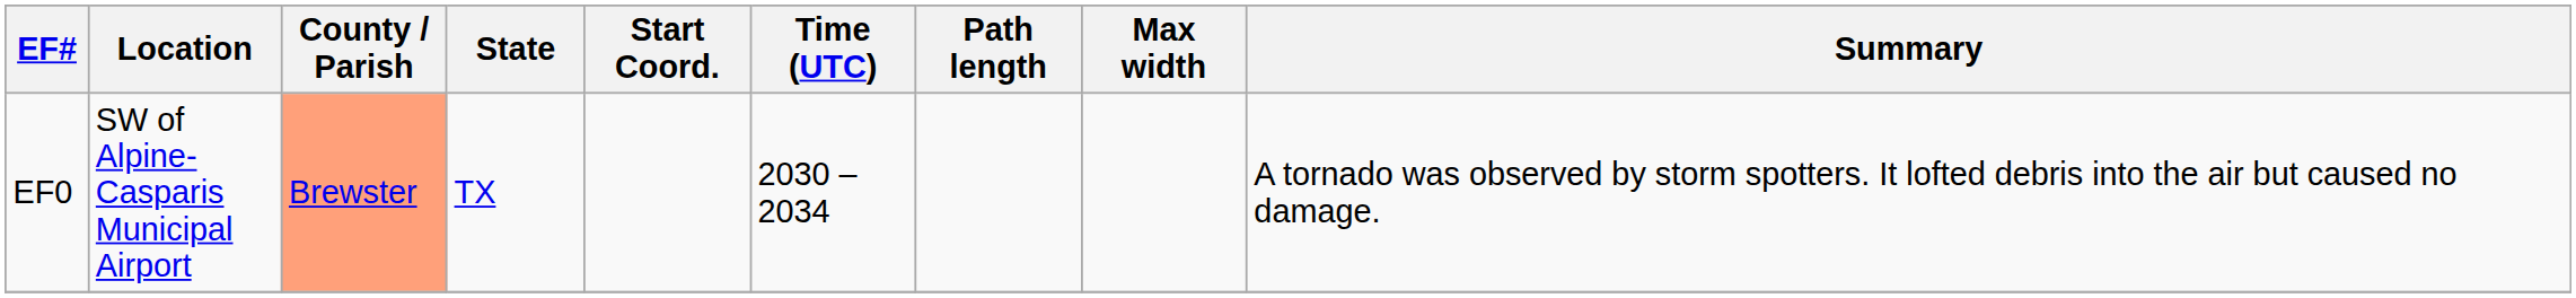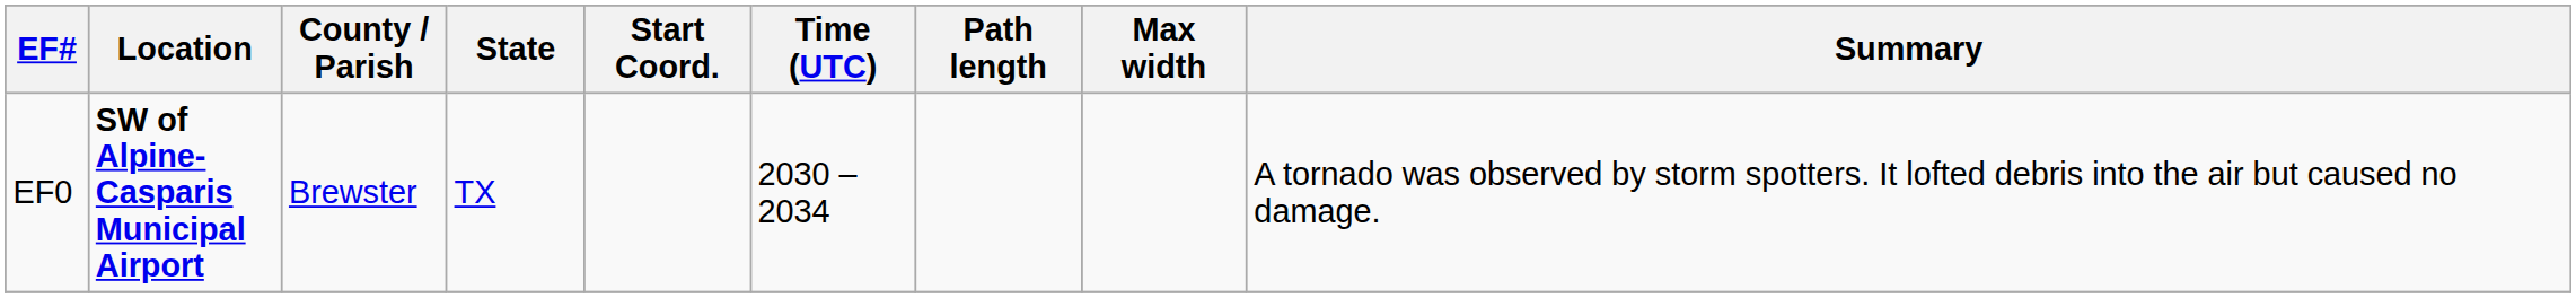EF0 | Location: normal -> bold
EF0 | County / Parish: lightsalmon background -> no background
